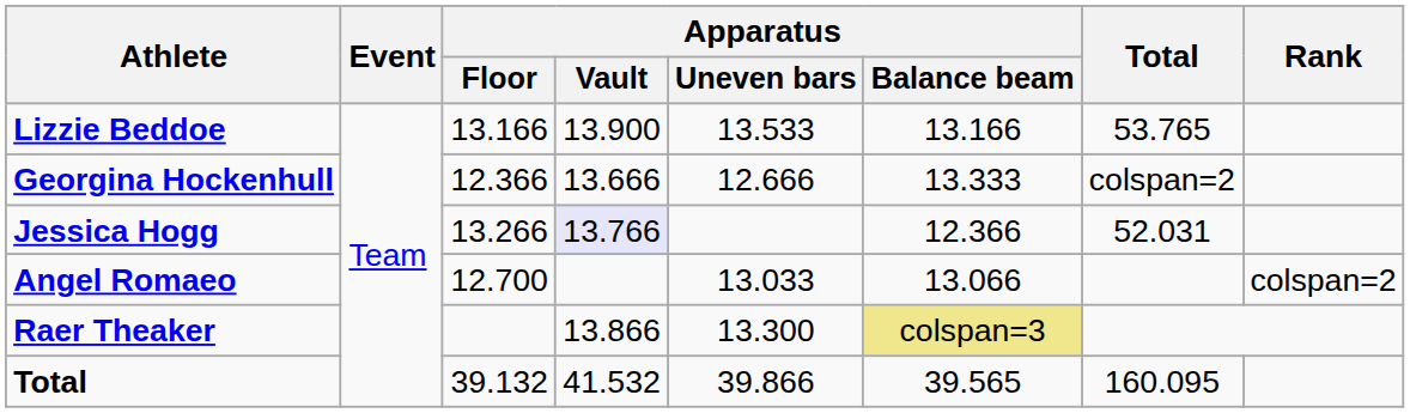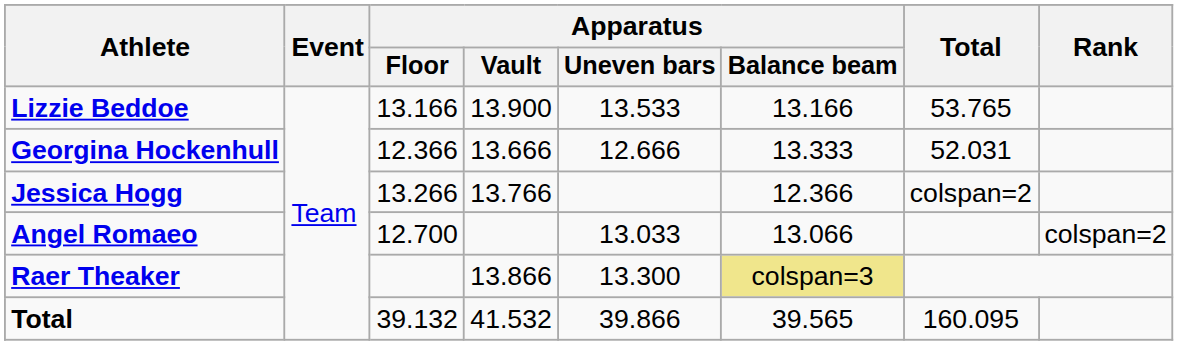Georgina Hockenhull | Total: colspan=2 -> 52.031
Jessica Hogg | Apparatus / Vault: lavender background -> no background
Jessica Hogg | Total: 52.031 -> colspan=2
